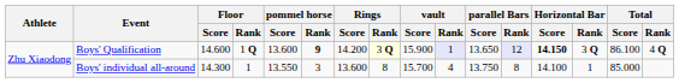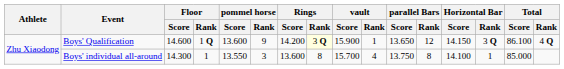Boys' Qualification | pommel horse / Rank: bold -> normal
Boys' Qualification | vault / Rank: lavender background -> no background
Boys' Qualification | parallel Bars / Rank: lavender background -> no background
Boys' Qualification | Horizontal Bar / Score: bold -> normal
